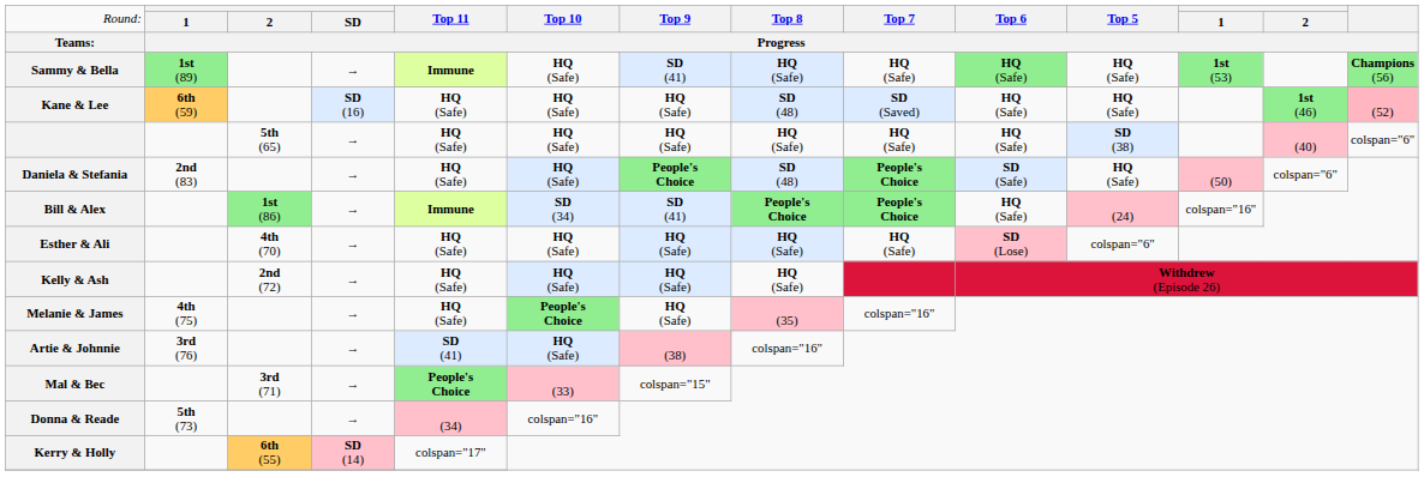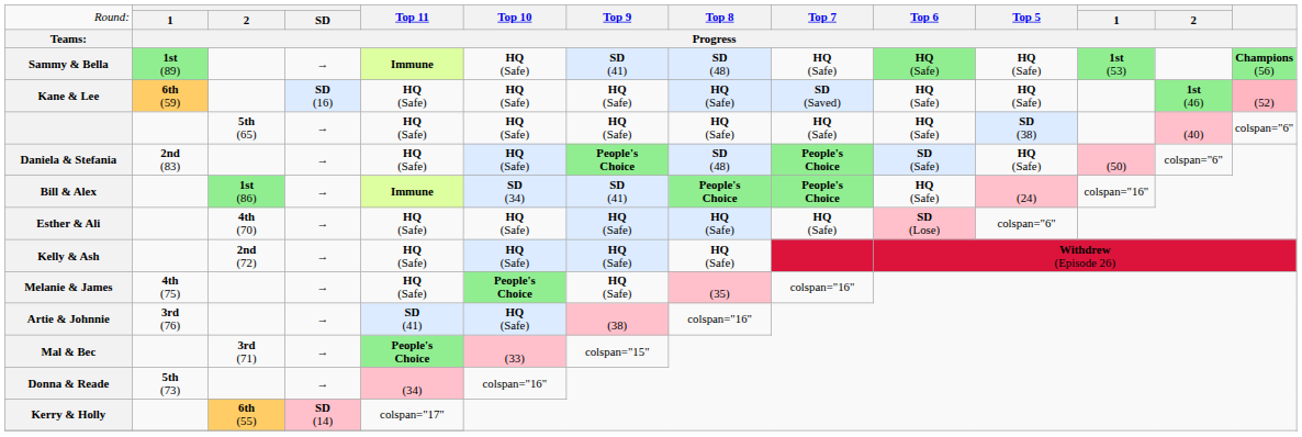Sammy & Bella | column 8: HQ (Safe) -> SD (48)
Kane & Lee | column 8: SD (48) -> HQ (Safe)
